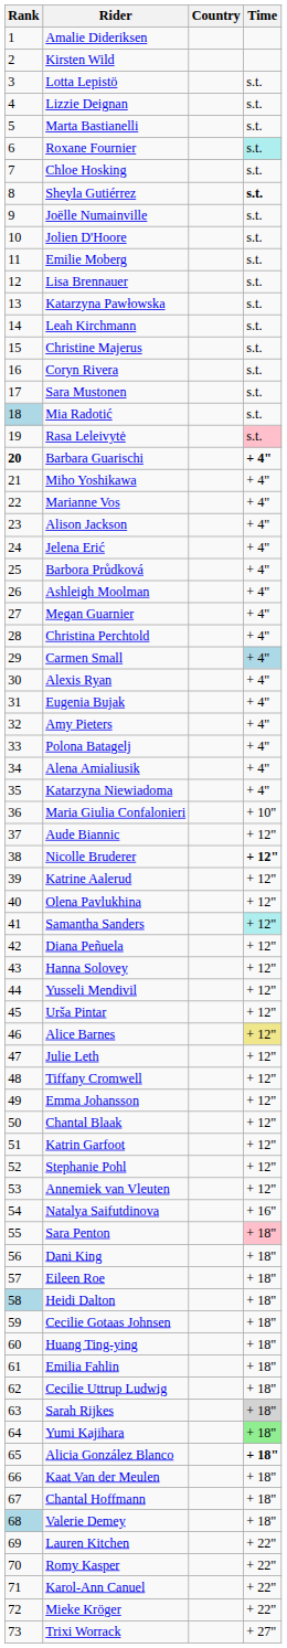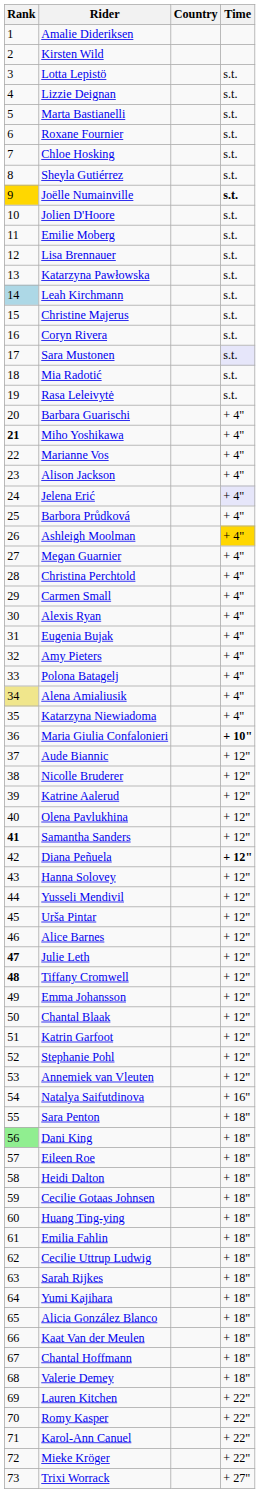Roxane Fournier | Time: paleturquoise background -> no background
Sheyla Gutiérrez | Time: bold -> normal
Joëlle Numainville | Rank: no background -> gold background
Joëlle Numainville | Time: normal -> bold
Leah Kirchmann | Rank: no background -> lightblue background
Sara Mustonen | Time: no background -> lavender background
Mia Radotić | Rank: lightblue background -> no background
Rasa Leleivytė | Time: pink background -> no background
Barbara Guarischi | Rank: bold -> normal
Barbara Guarischi | Time: bold -> normal
Miho Yoshikawa | Rank: normal -> bold
Jelena Erić | Time: no background -> lavender background
Ashleigh Moolman | Time: no background -> gold background
Carmen Small | Time: lightblue background -> no background
Alena Amialiusik | Rank: no background -> khaki background
Maria Giulia Confalonieri | Time: normal -> bold
Nicolle Bruderer | Time: bold -> normal
Samantha Sanders | Rank: normal -> bold
Samantha Sanders | Time: paleturquoise background -> no background
Diana Peñuela | Time: normal -> bold
Alice Barnes | Time: khaki background -> no background
Julie Leth | Rank: normal -> bold
Tiffany Cromwell | Rank: normal -> bold
Sara Penton | Time: pink background -> no background
Dani King | Rank: no background -> lightgreen background
Heidi Dalton | Rank: lightblue background -> no background
Sarah Rijkes | Time: lightgrey background -> no background
Yumi Kajihara | Time: lightgreen background -> no background
Alicia González Blanco | Time: bold -> normal
Valerie Demey | Rank: lightblue background -> no background
